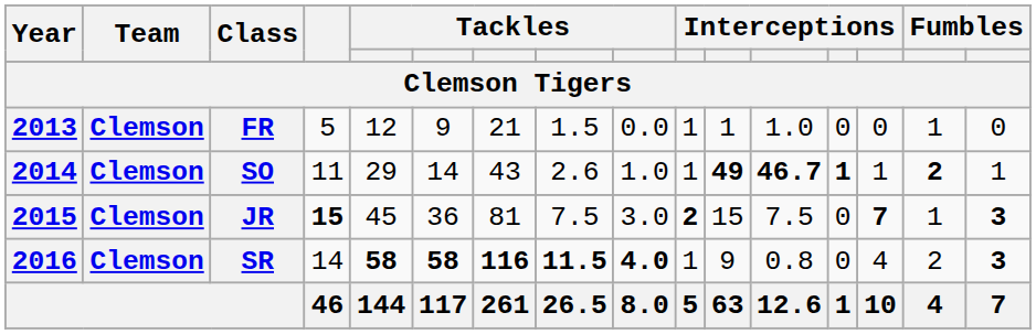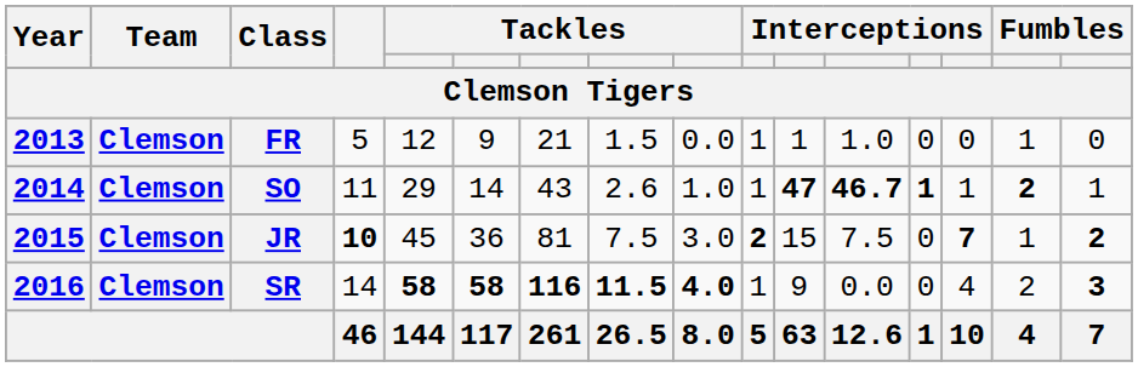SO | column 11: 49 -> 47
JR | column 4: 15 -> 10
JR | column 16: 3 -> 2
SR | column 12: 0.8 -> 0.0
